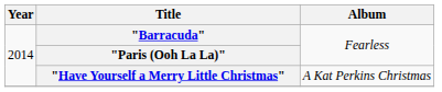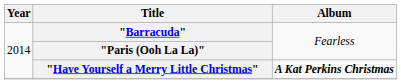"Have Yourself a Merry Little Christmas" | Album: normal -> bold
